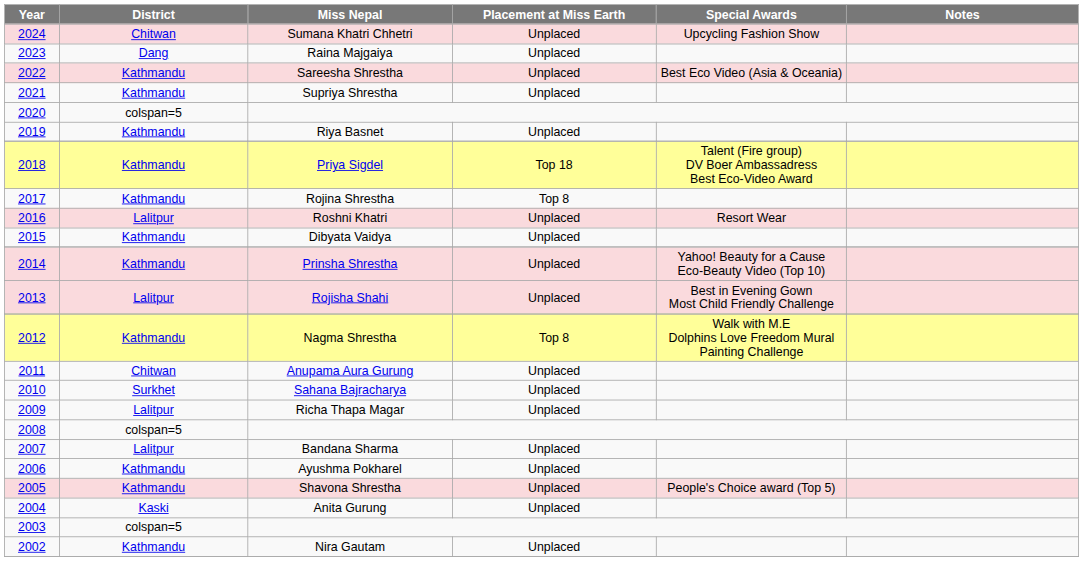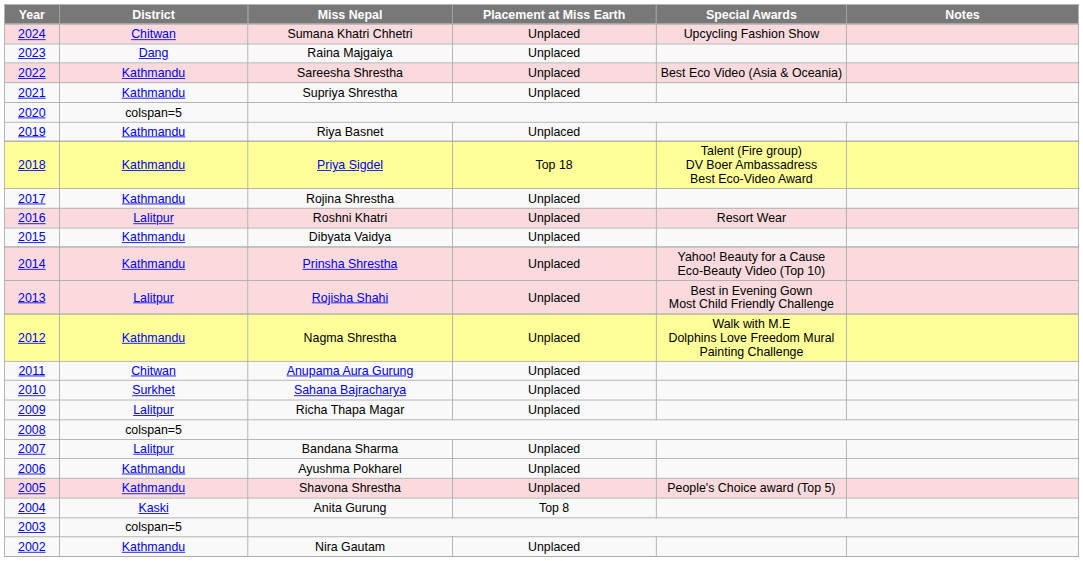Rojina Shrestha | Placement at Miss Earth: Top 8 -> Unplaced
Nagma Shrestha | Placement at Miss Earth: Top 8 -> Unplaced
Anita Gurung | Placement at Miss Earth: Unplaced -> Top 8
